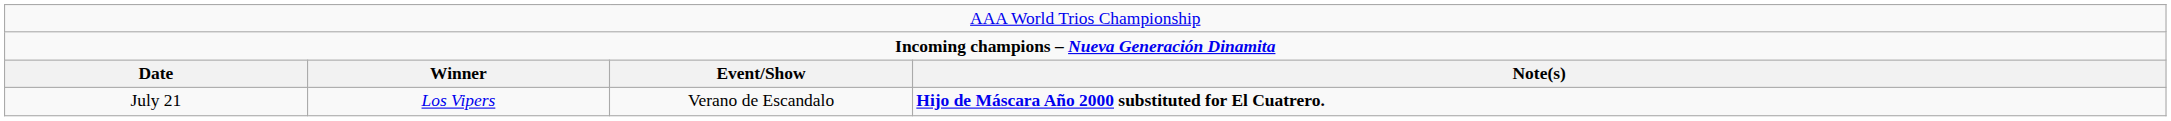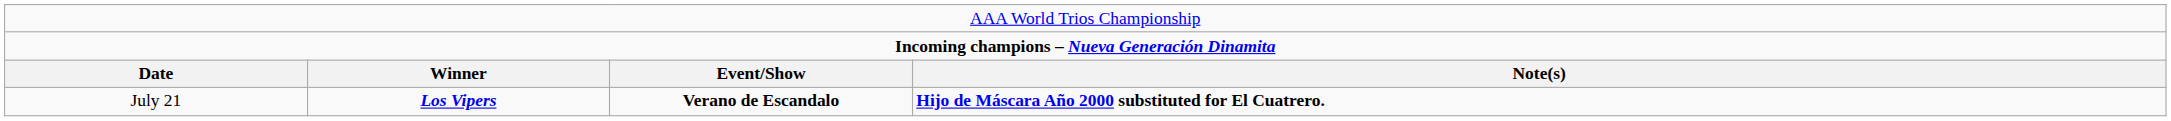July 21 | column 2: normal -> bold
July 21 | column 3: normal -> bold
